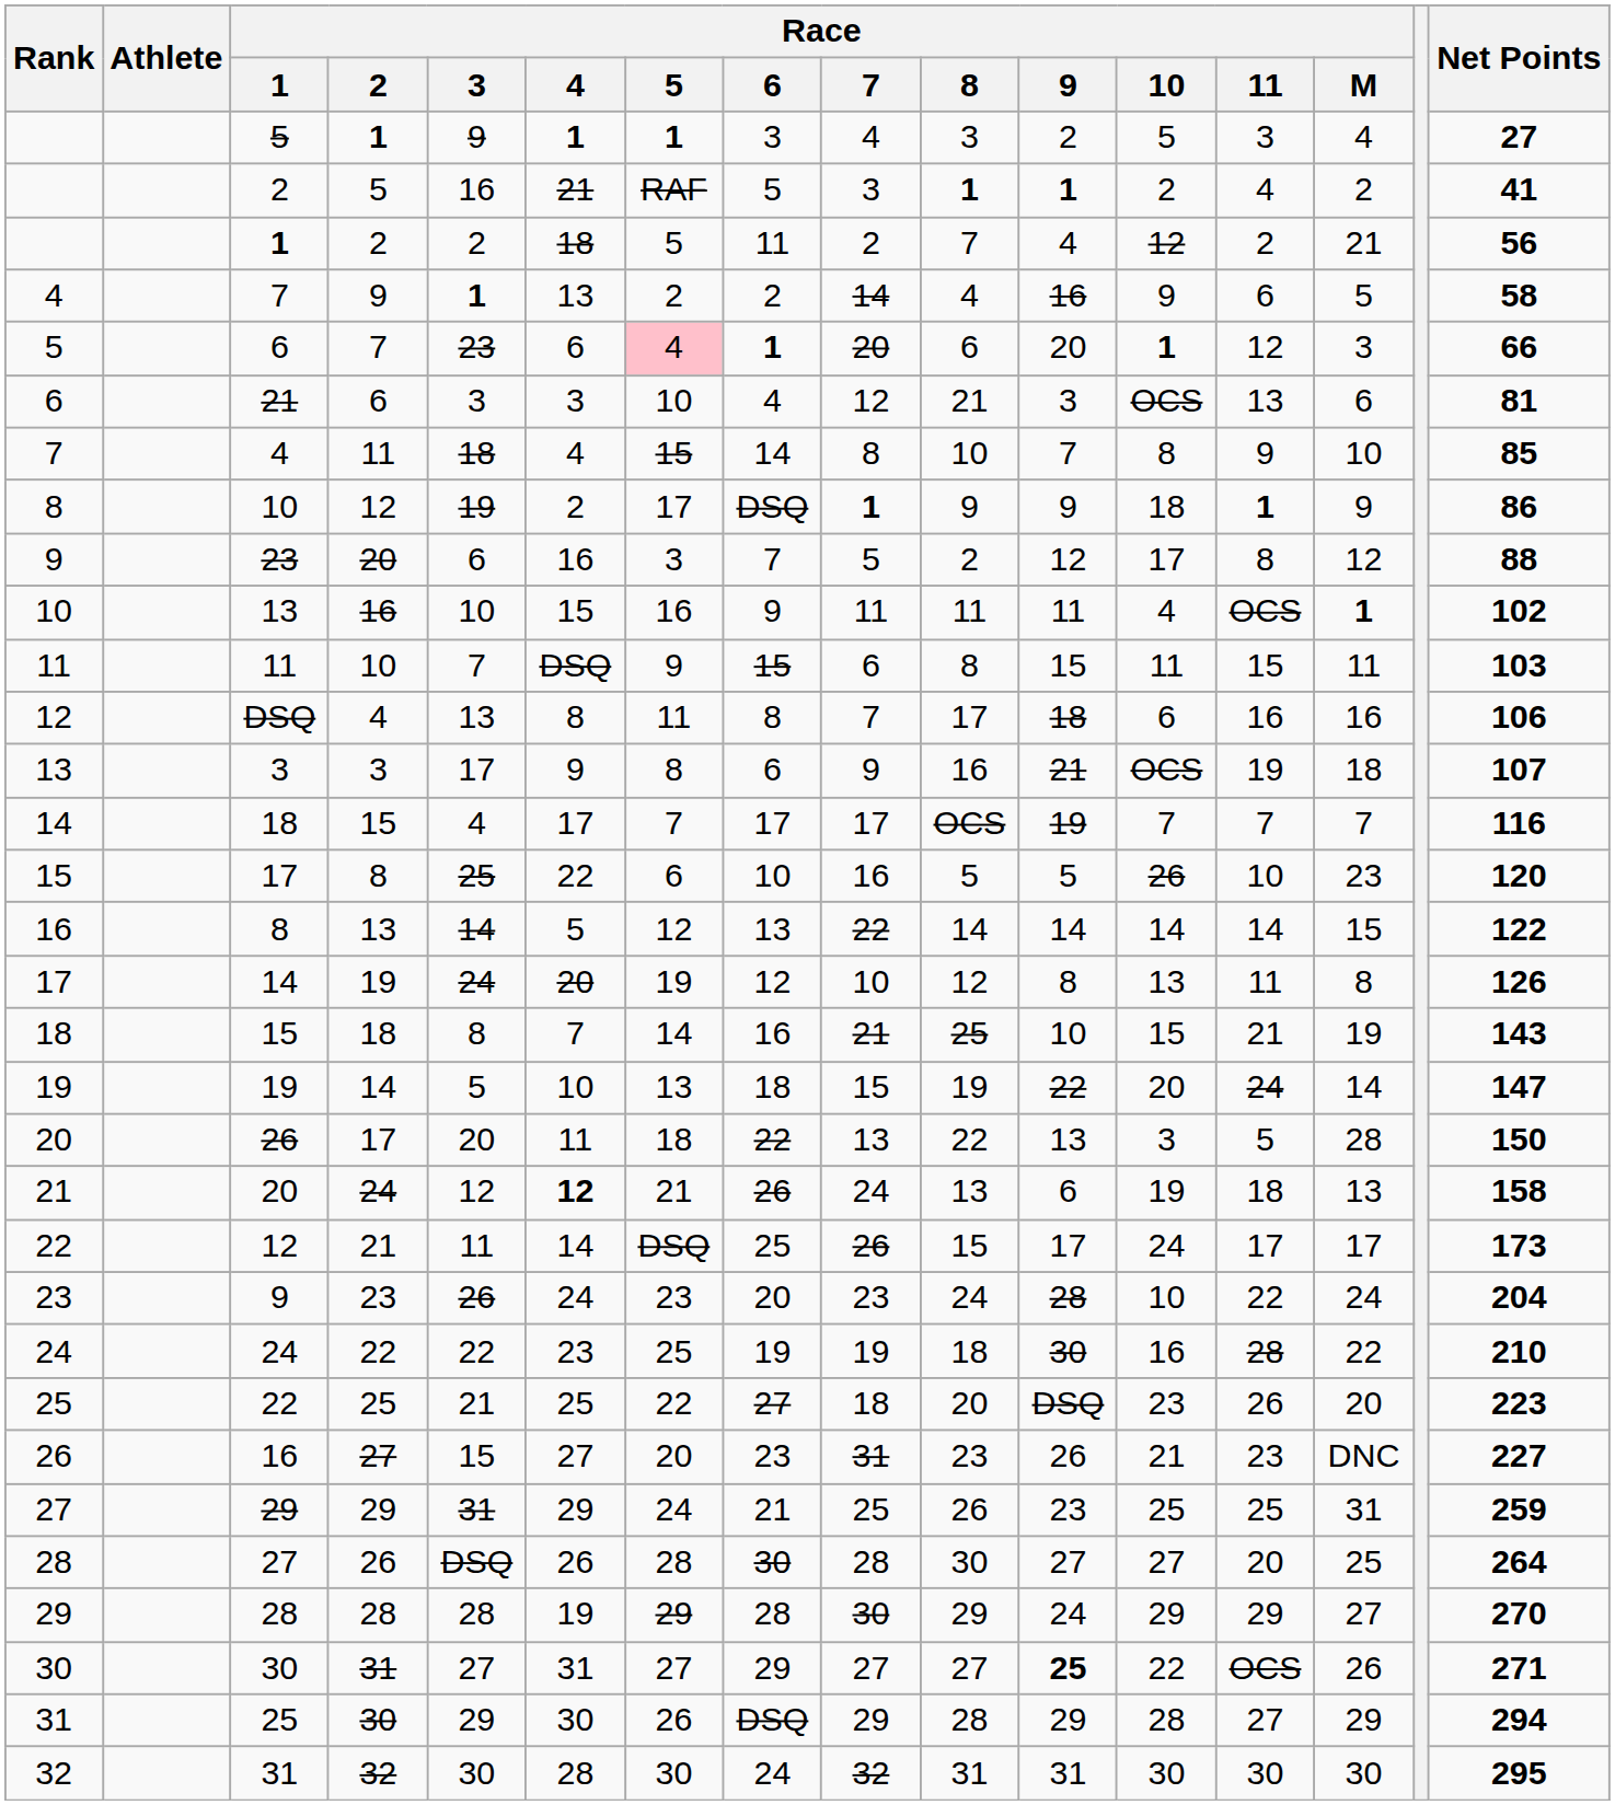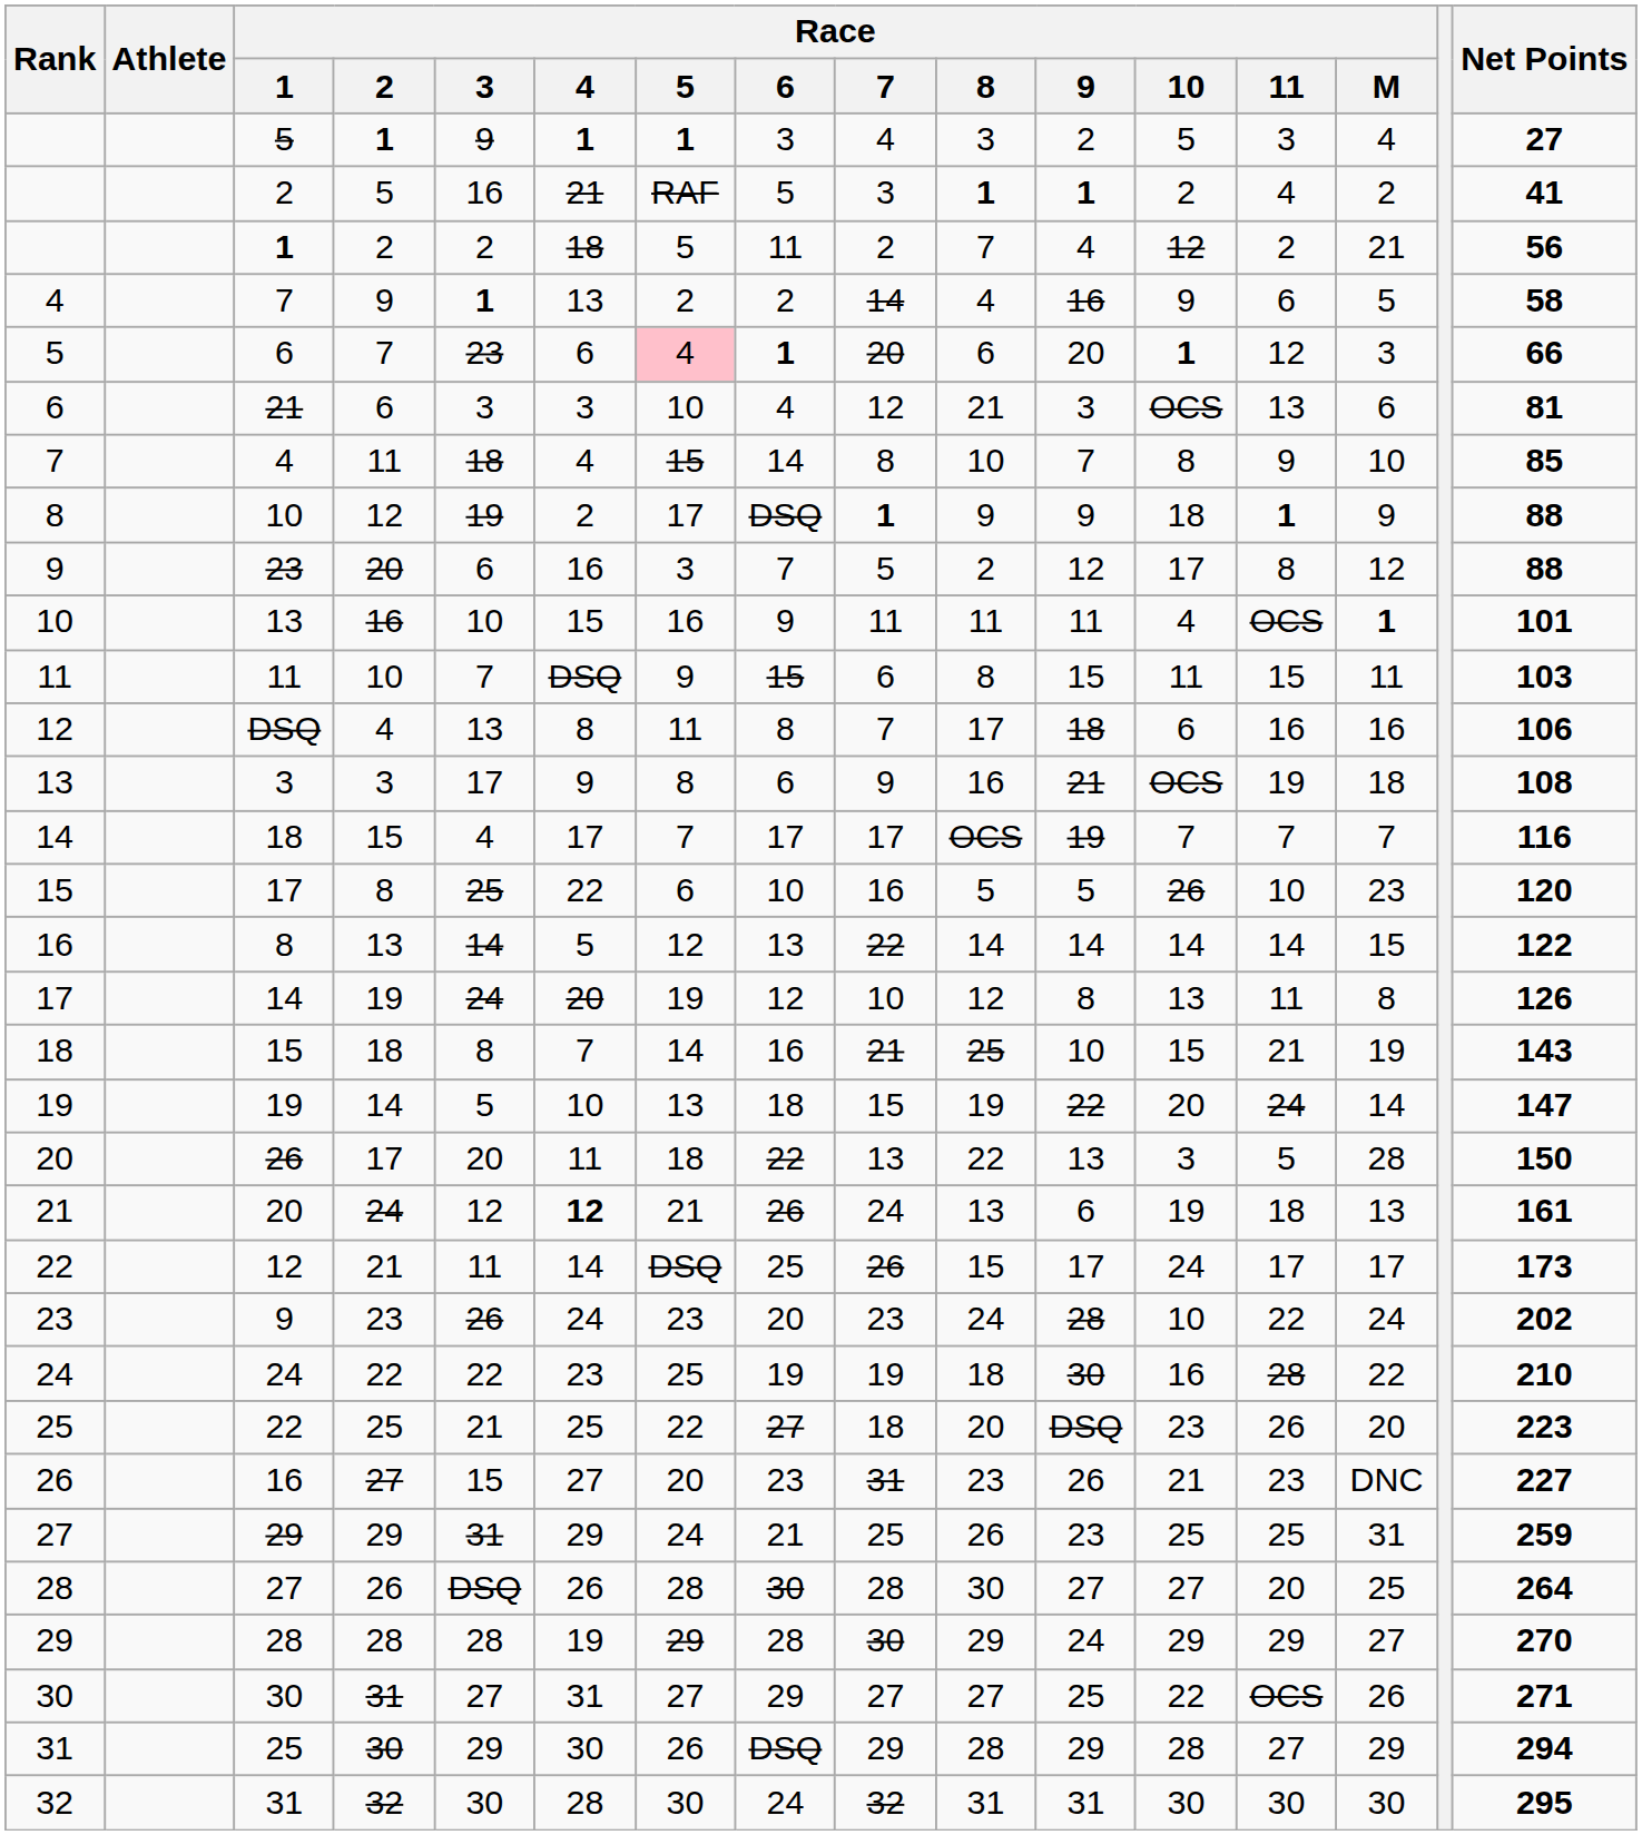row 10 | Net Points: 86 -> 88
row 12 | Net Points: 102 -> 101
row 15 | Net Points: 107 -> 108
row 23 | Net Points: 158 -> 161
row 25 | Net Points: 204 -> 202
row 32 | Race / 9: bold -> normal
